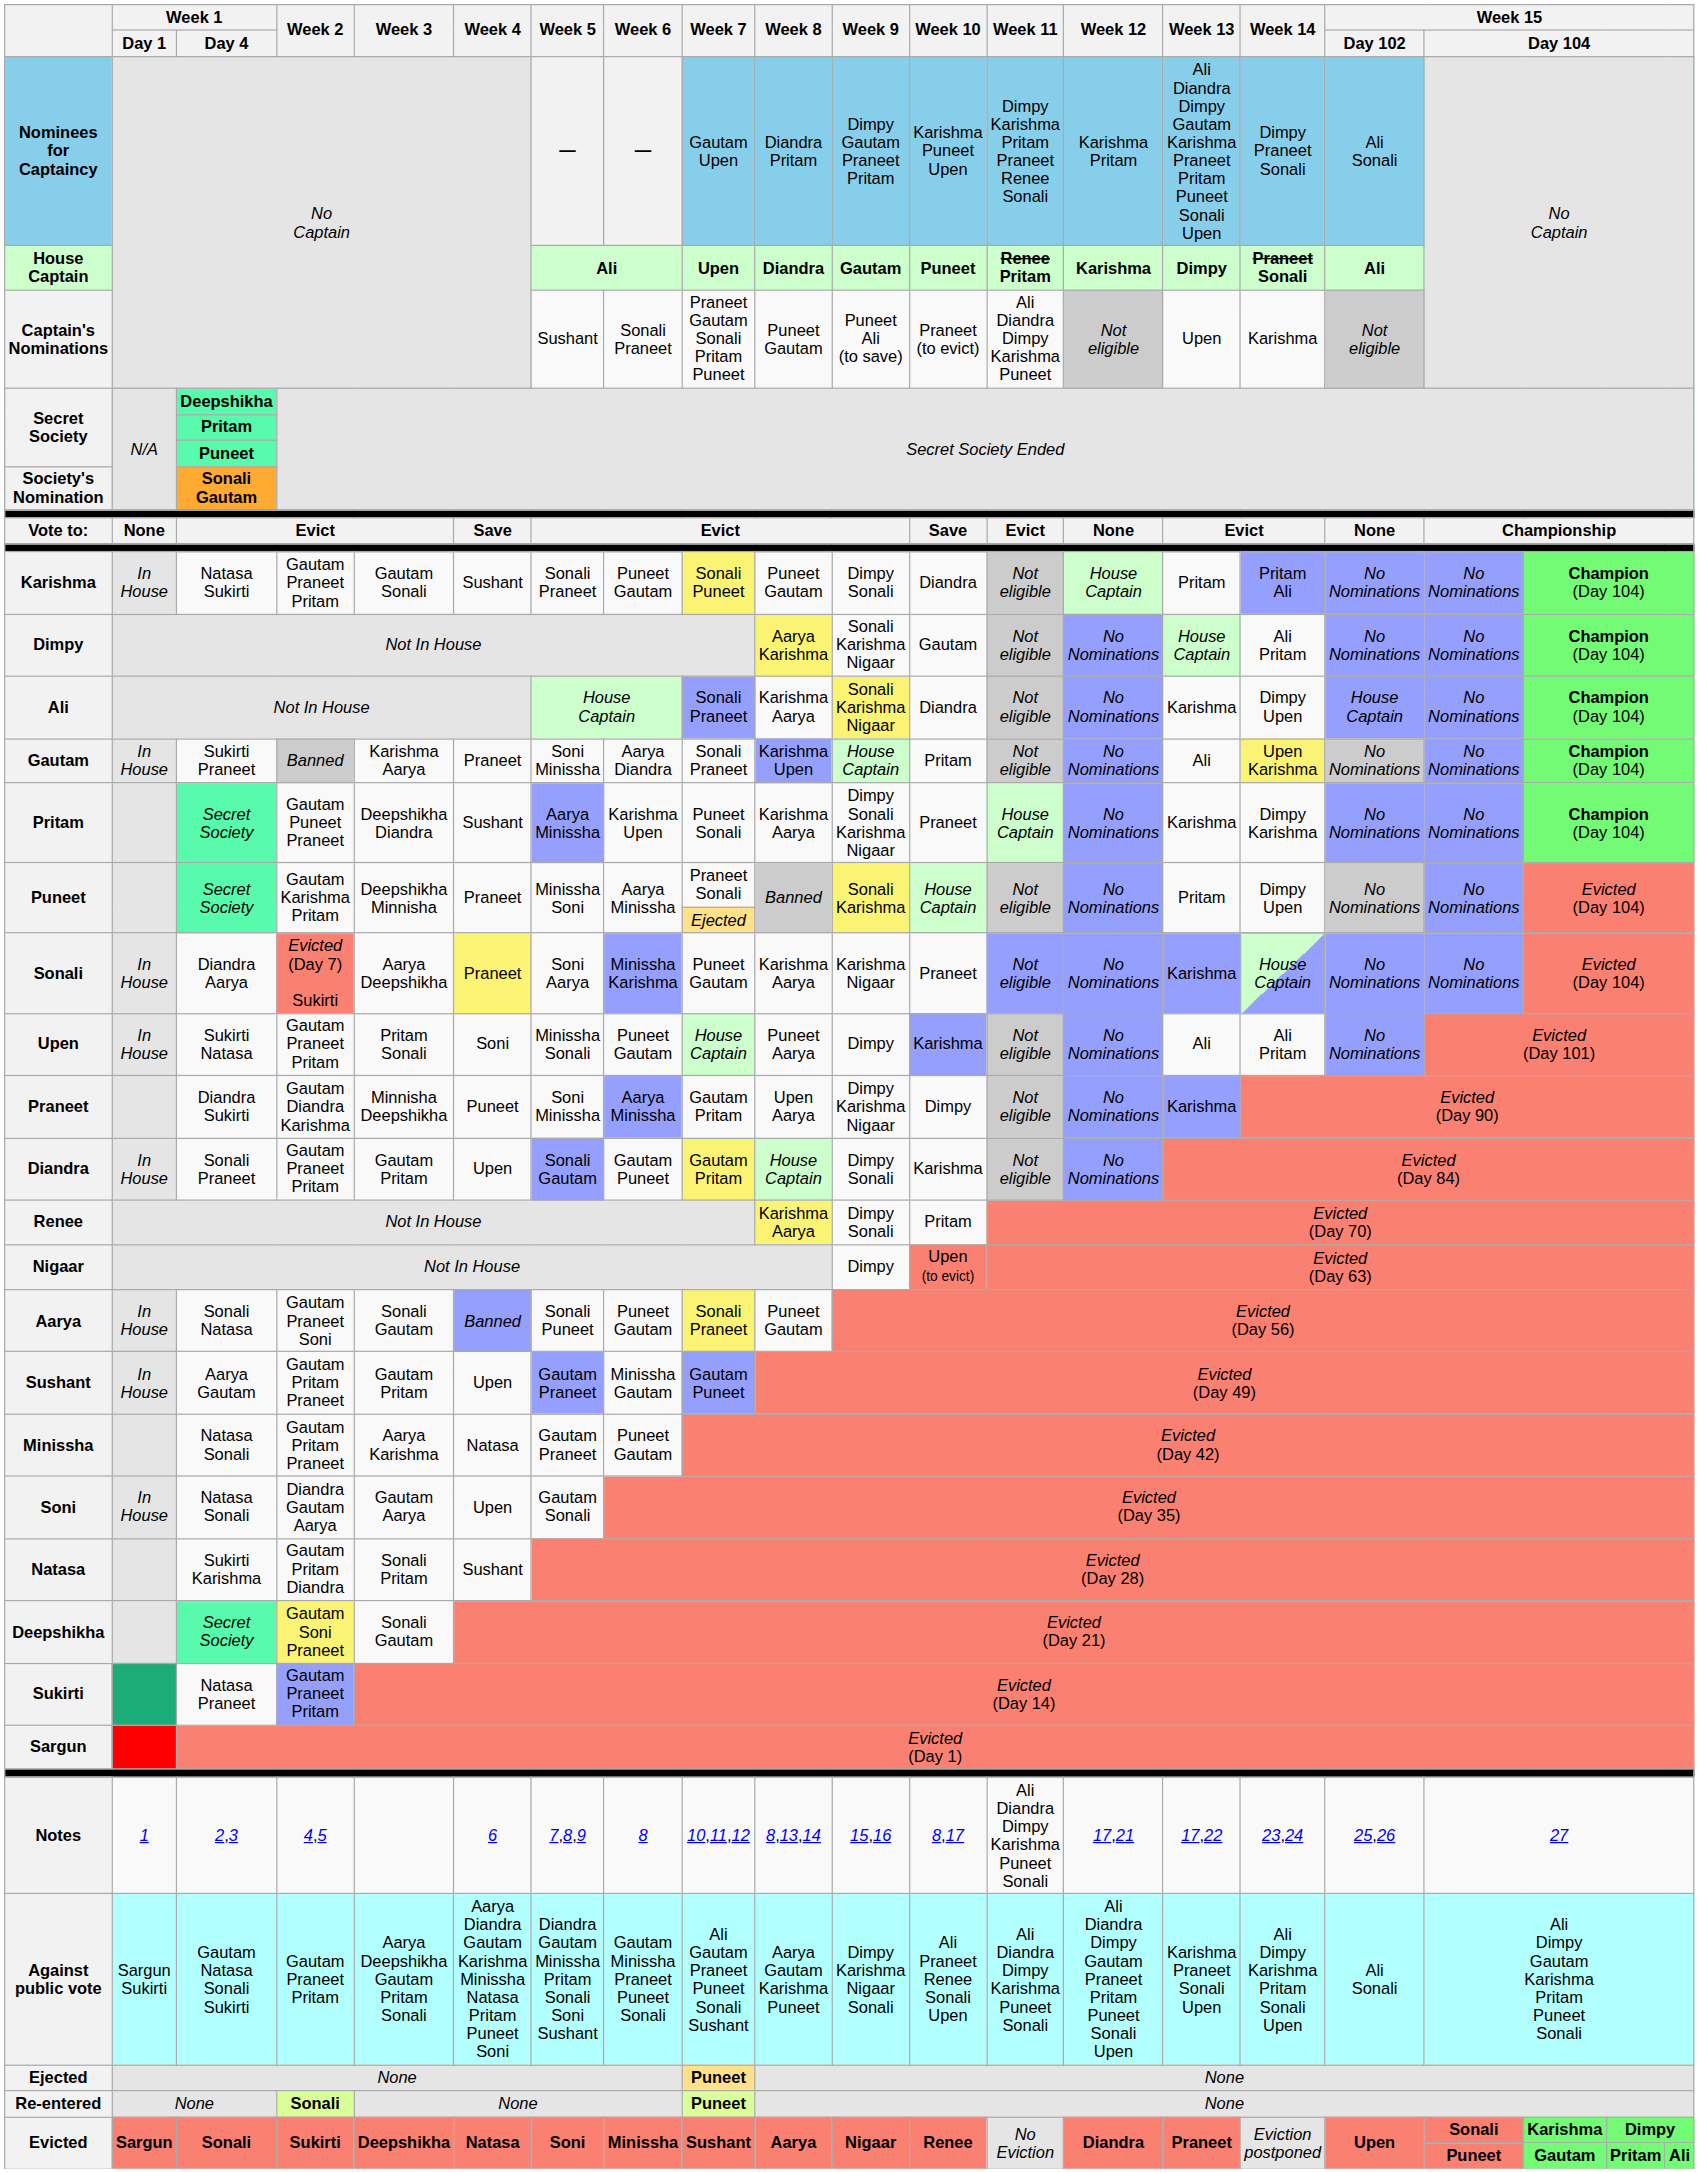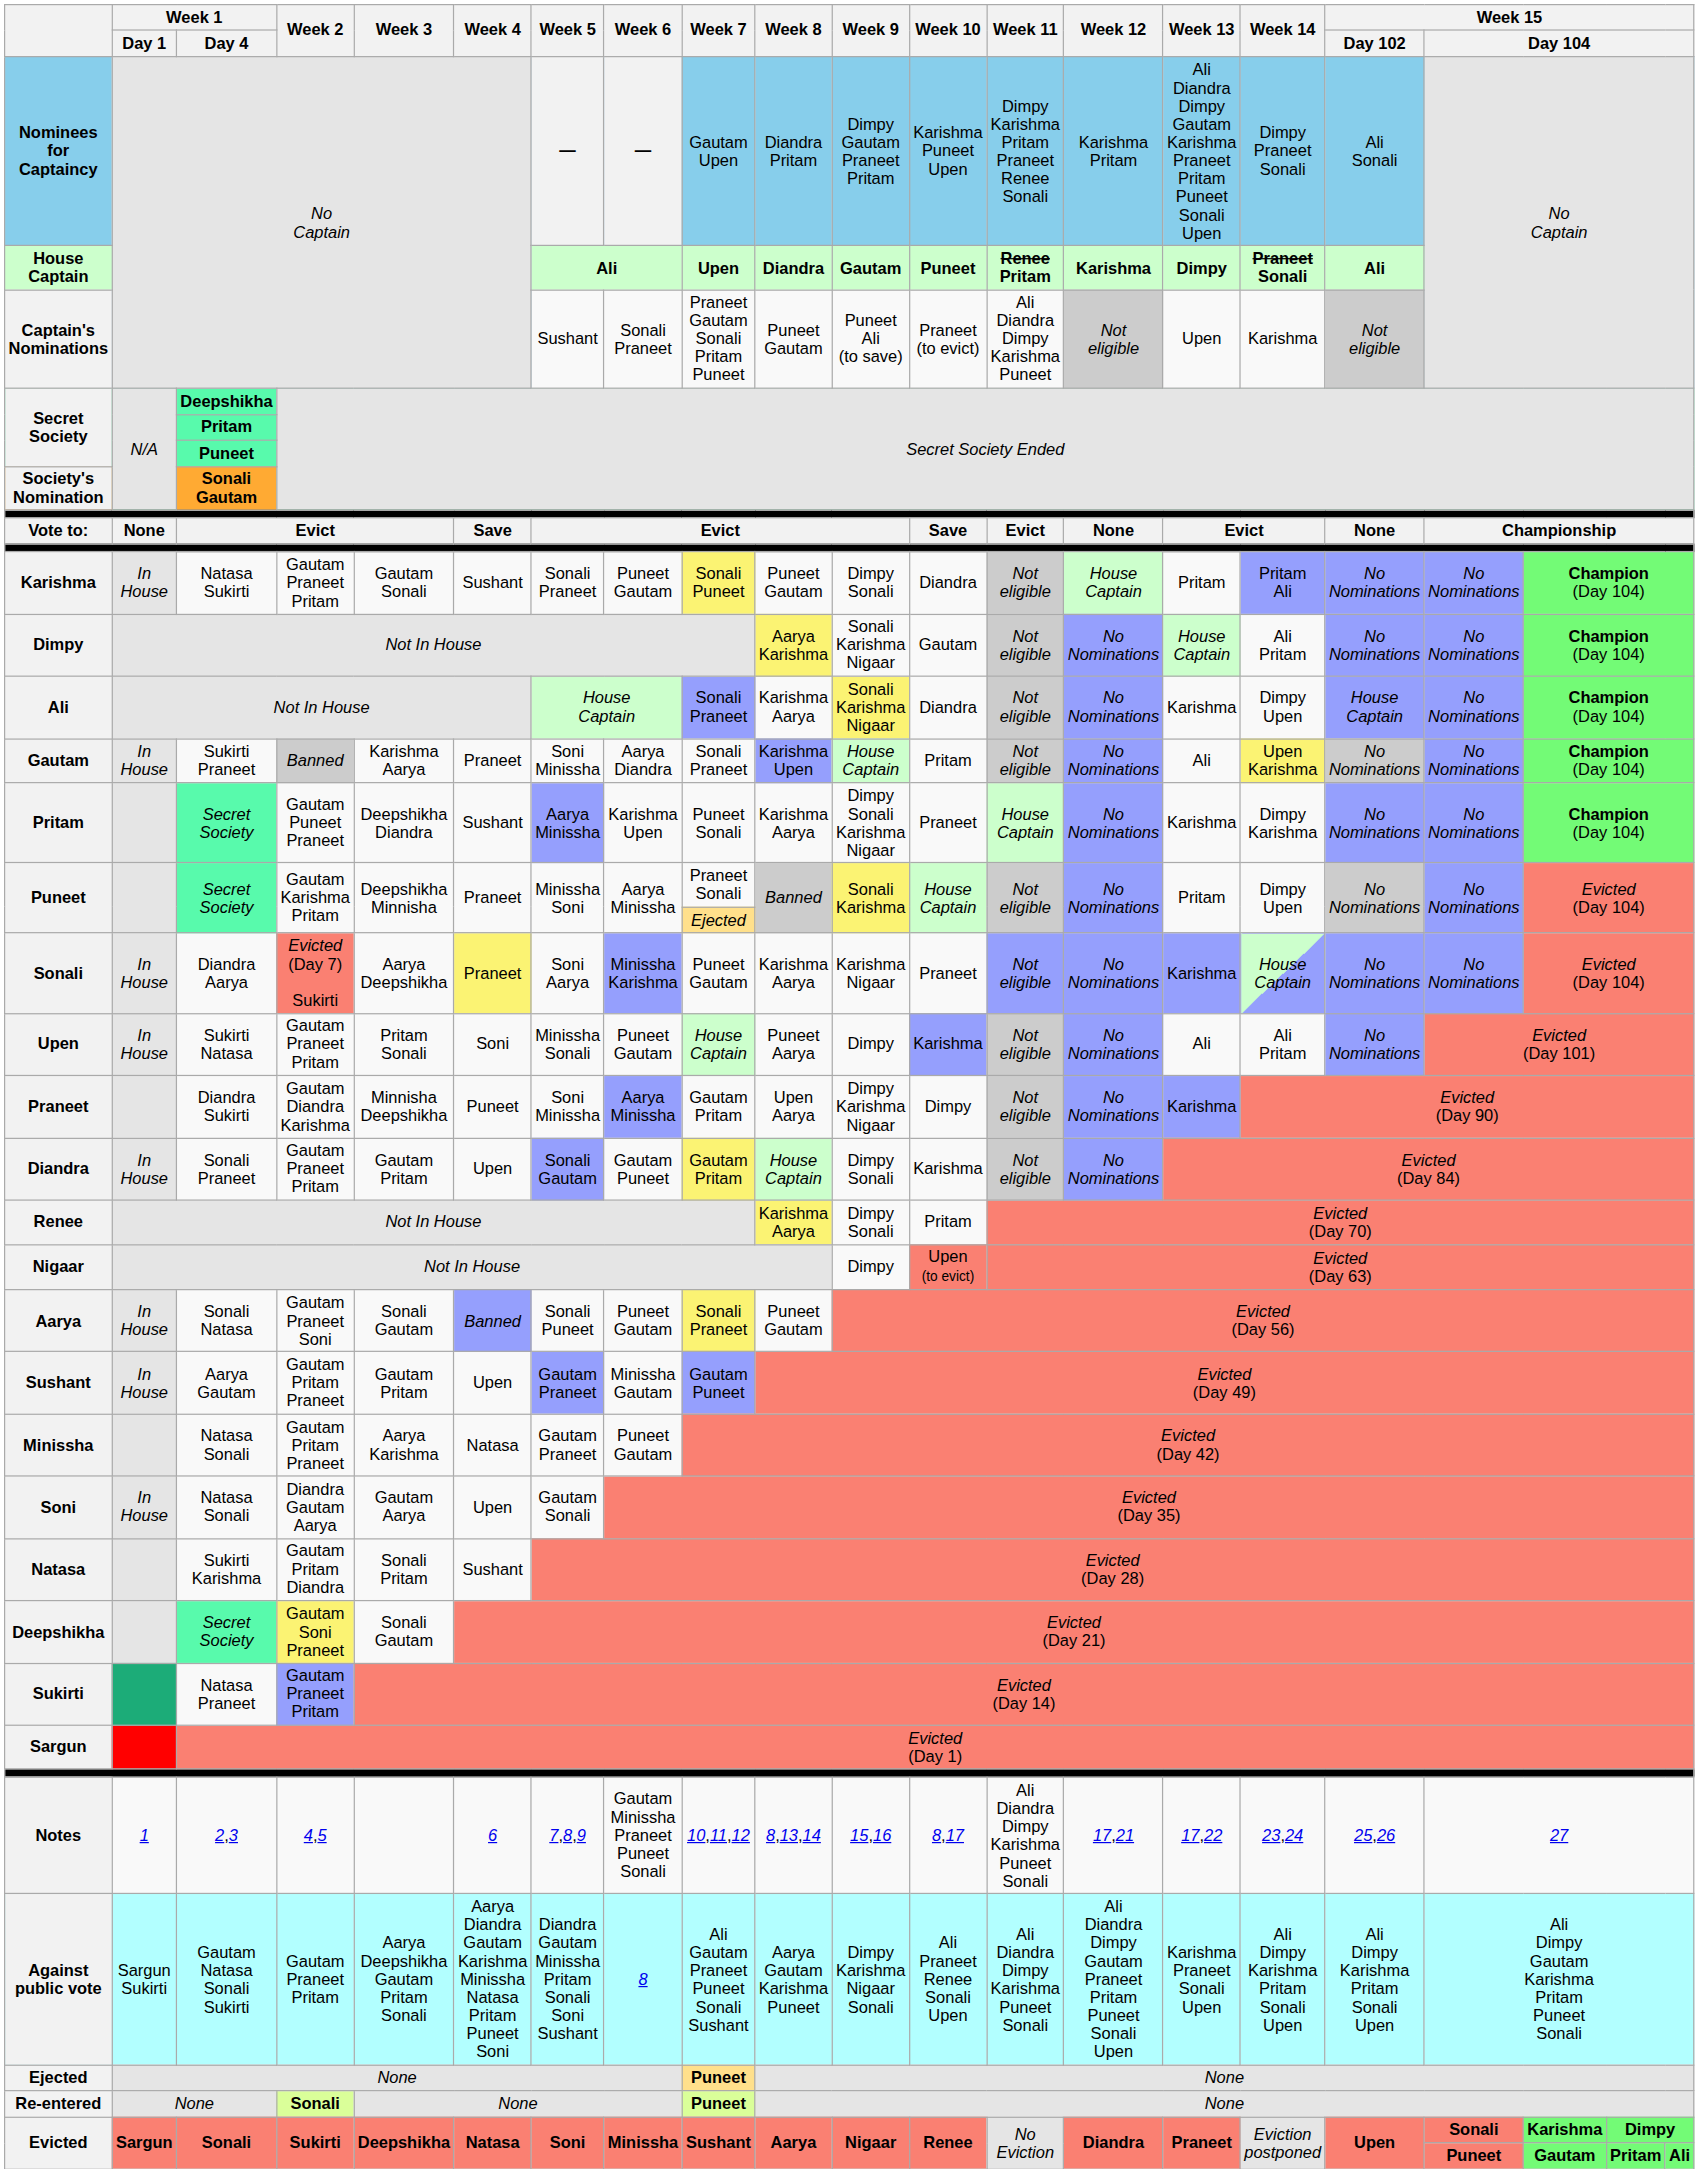Notes | Week 6: 8 -> Gautam Minissha Praneet Puneet Sonali
Against public vote | Week 6: Gautam Minissha Praneet Puneet Sonali -> 8
Against public vote | Week 15 / Day 102: Ali Sonali -> Ali Dimpy Karishma Pritam Sonali Upen
